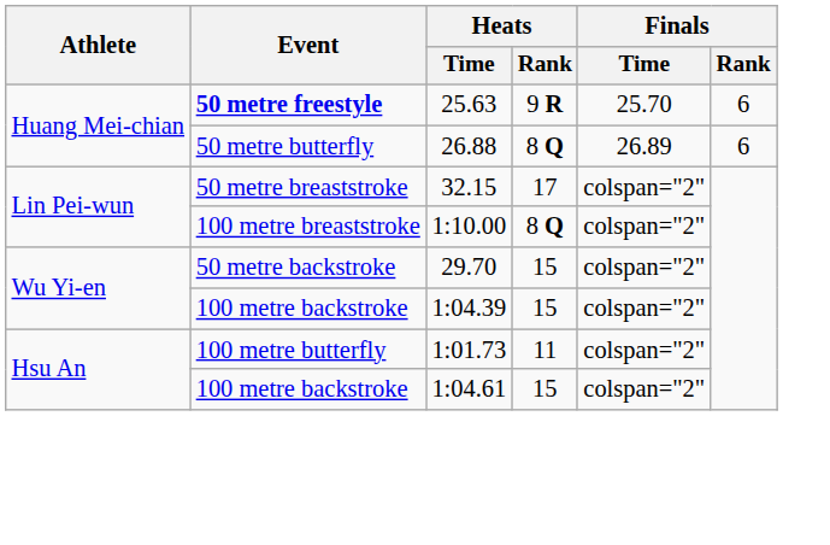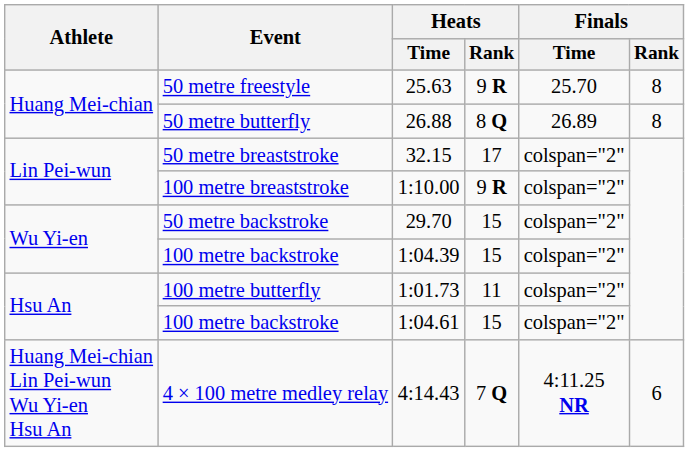25.63 | Event: bold -> normal
25.63 | Finals / Rank: 6 -> 8
26.88 | Finals / Rank: 6 -> 8
1:10.00 | Heats / Rank: 8 Q -> 9 R
+ row: Huang Mei-chian Lin Pei-wun Wu Yi-en Hsu An | 4 × 100 metre medley relay | 4:14.43 | 7 Q | 4:11.25 NR | 6
